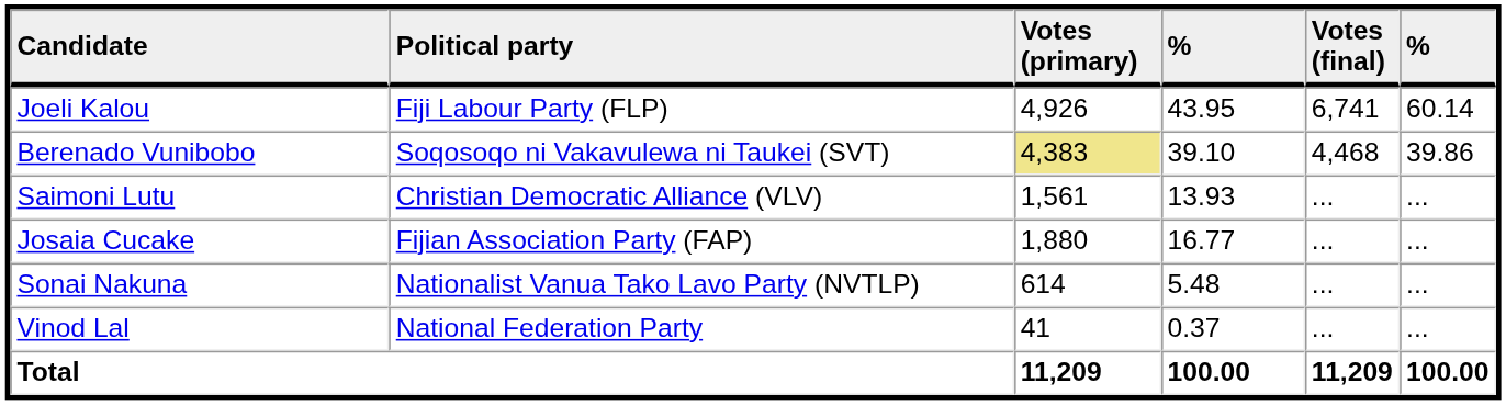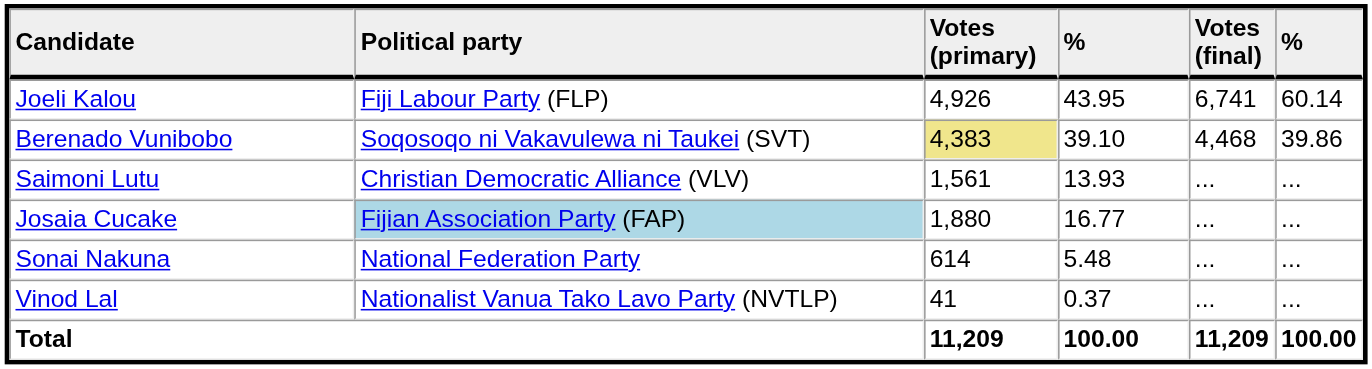Josaia Cucake | Political party: no background -> lightblue background
Sonai Nakuna | Political party: Nationalist Vanua Tako Lavo Party (NVTLP) -> National Federation Party
Vinod Lal | Political party: National Federation Party -> Nationalist Vanua Tako Lavo Party (NVTLP)
